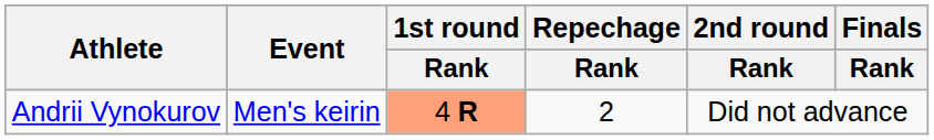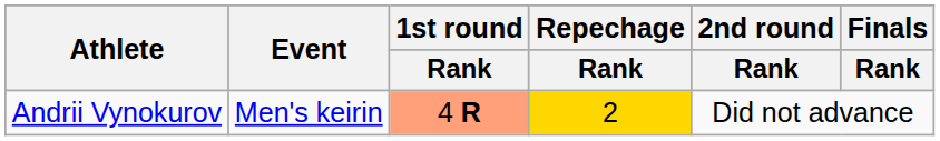Andrii Vynokurov | Repechage / Rank: no background -> gold background
